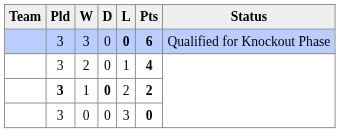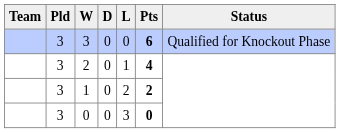row 2 | L: bold -> normal
row 4 | Pld: bold -> normal
row 4 | D: bold -> normal
